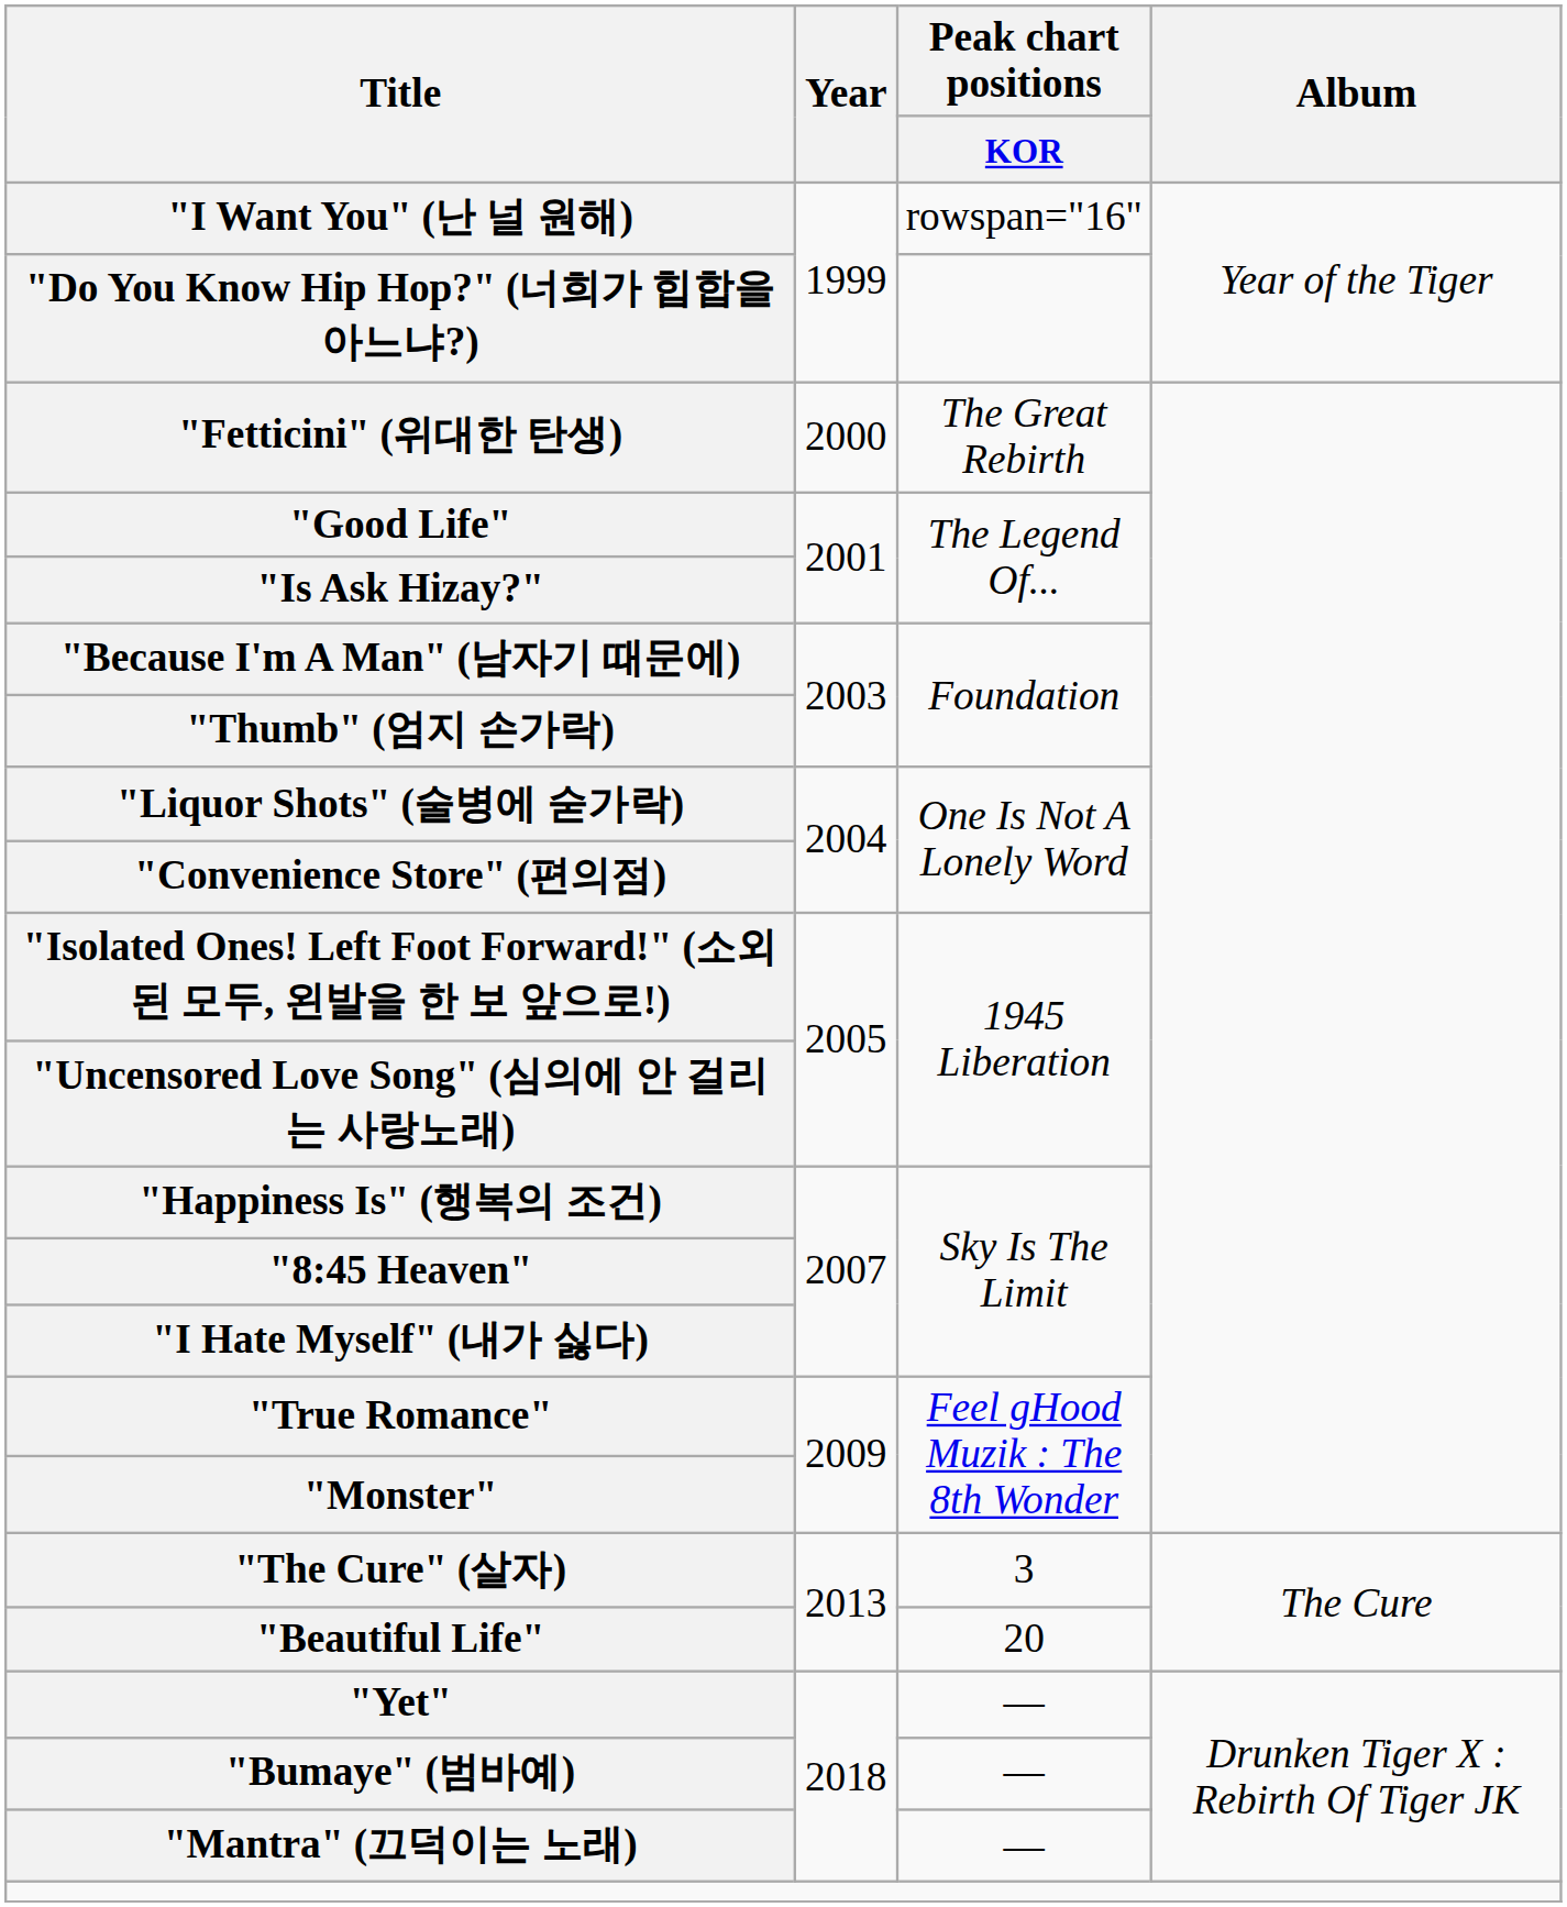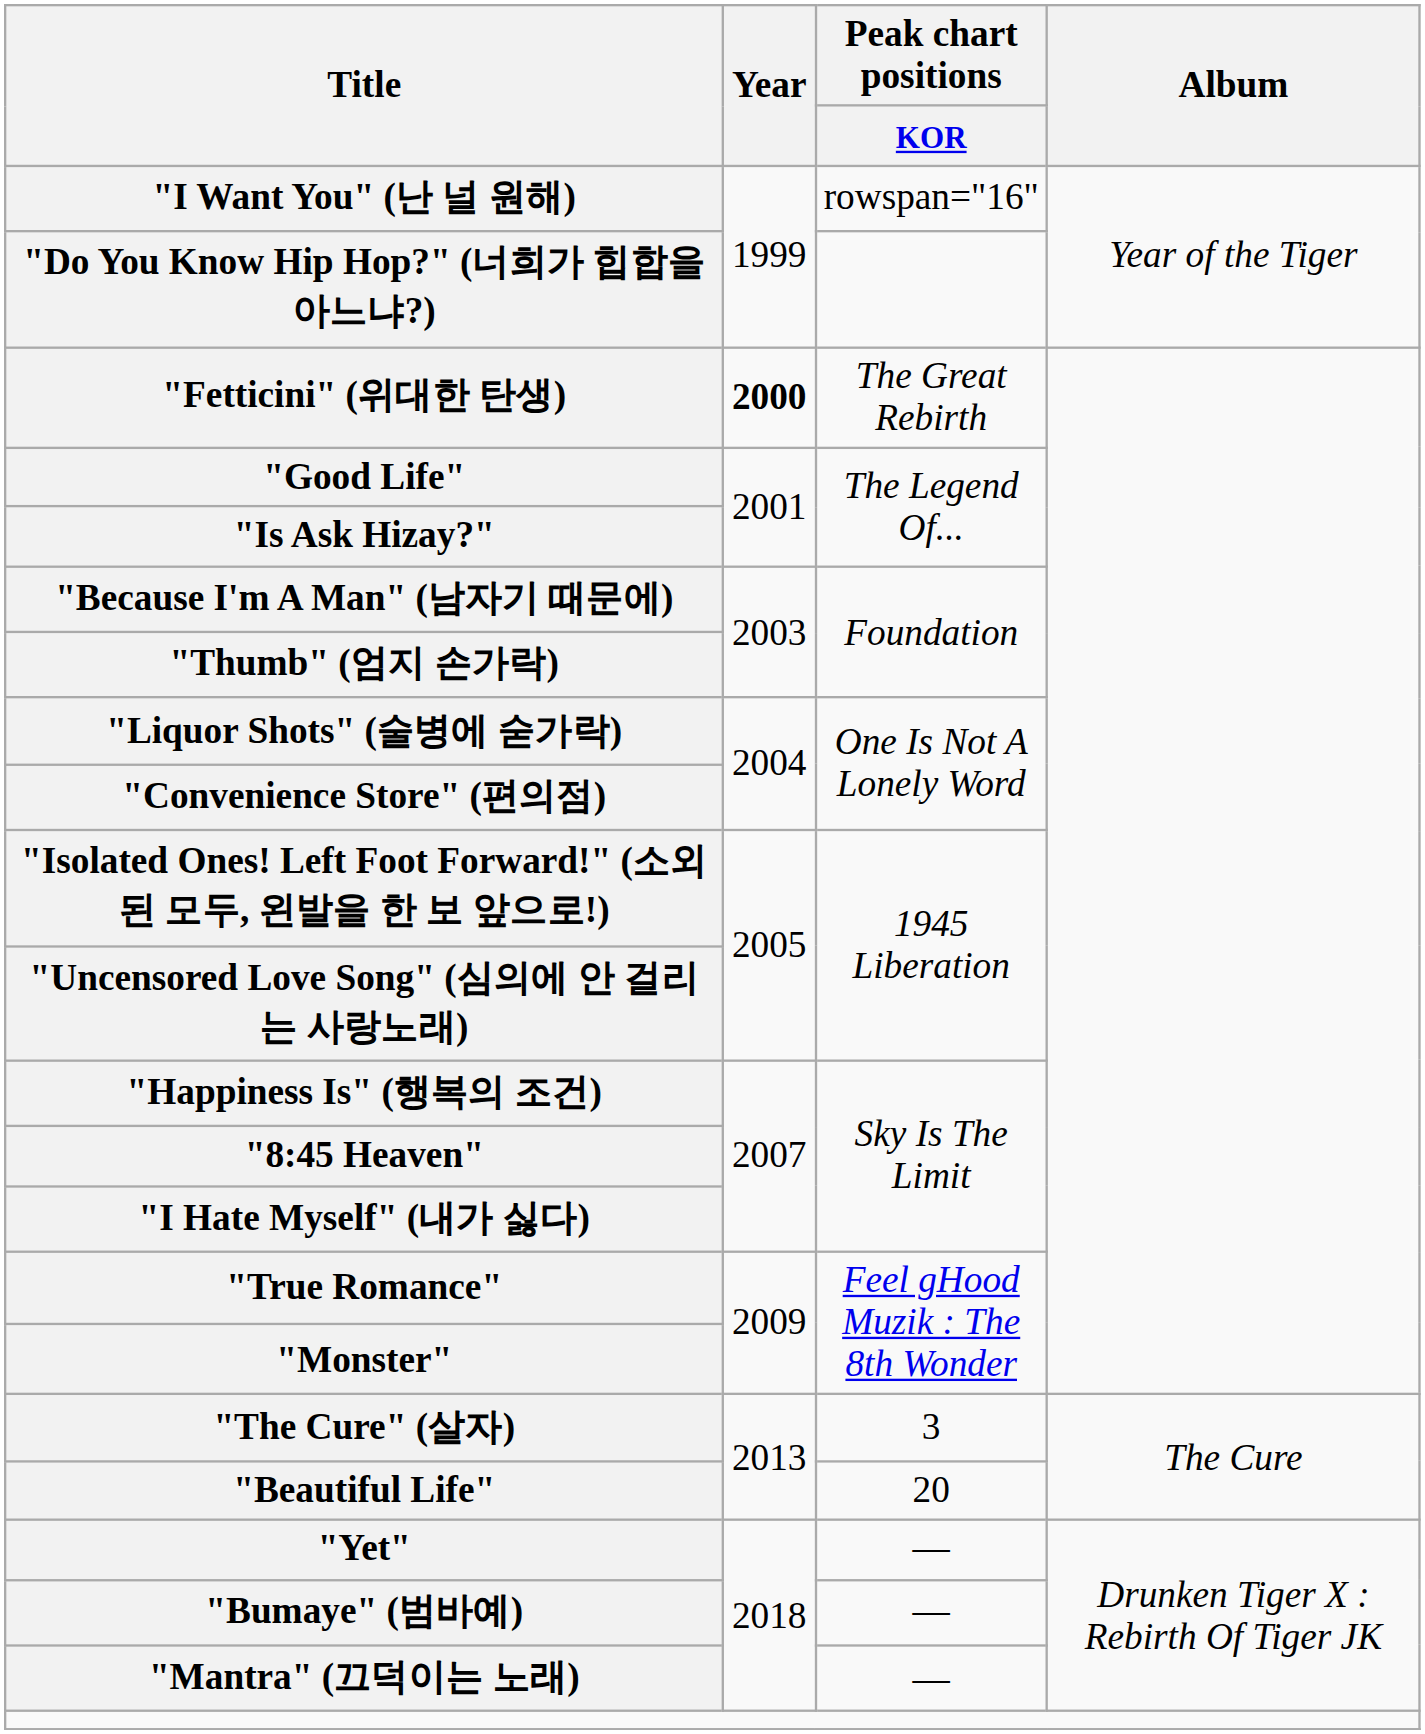"Fetticini" (위대한 탄생) | Year: normal -> bold
